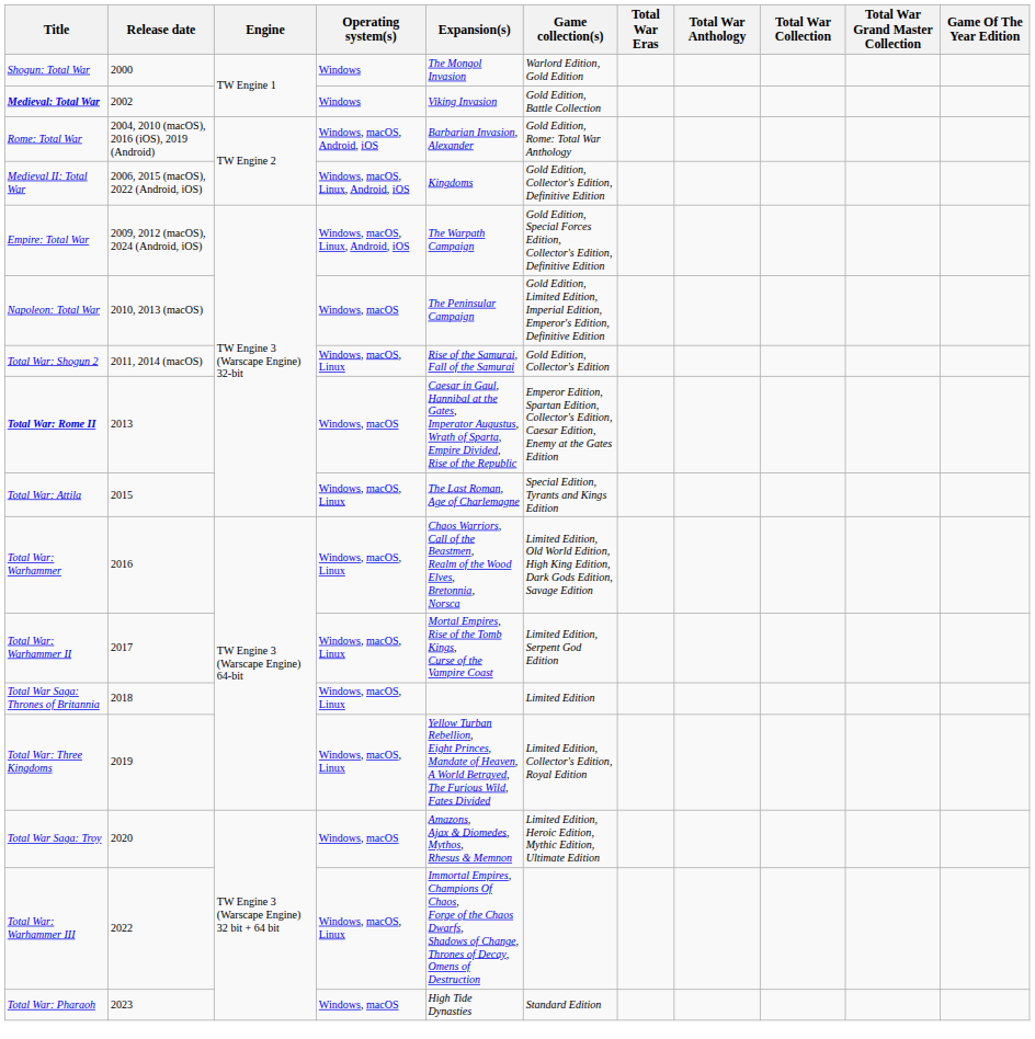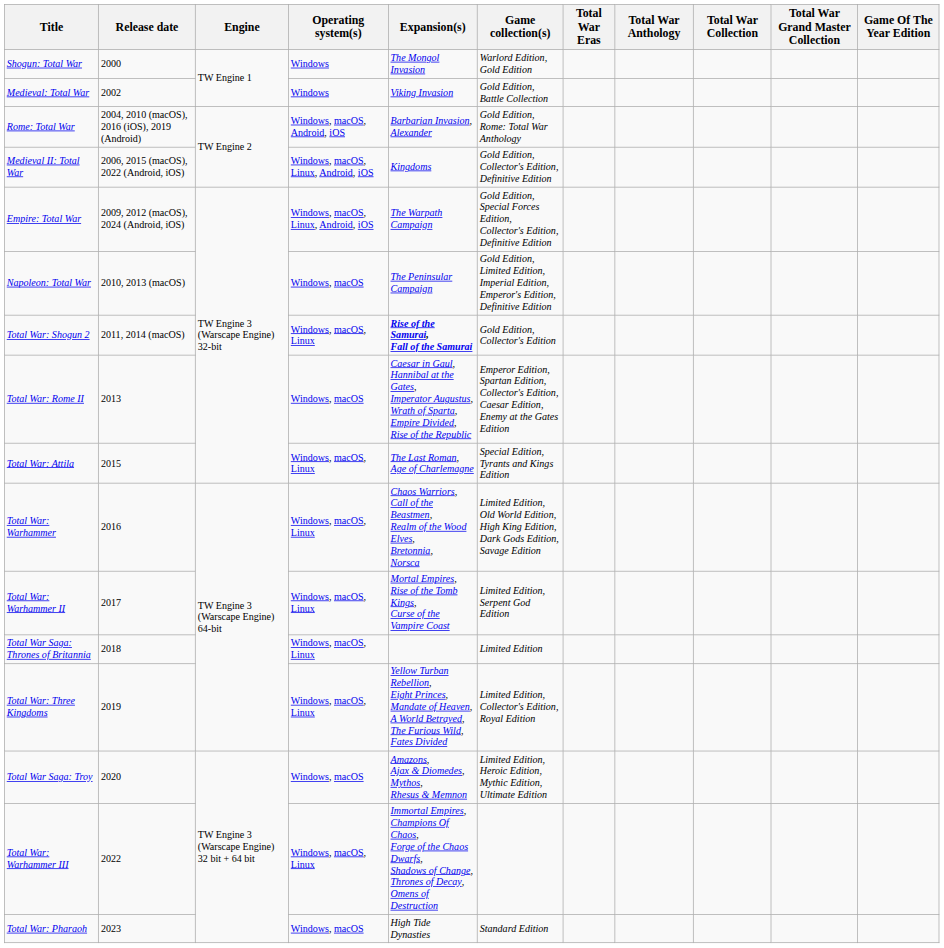row 3 | Title: bold -> normal
row 8 | Expansion(s): normal -> bold
row 9 | Title: bold -> normal
